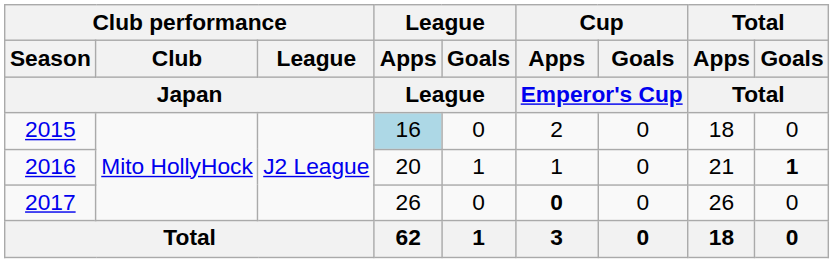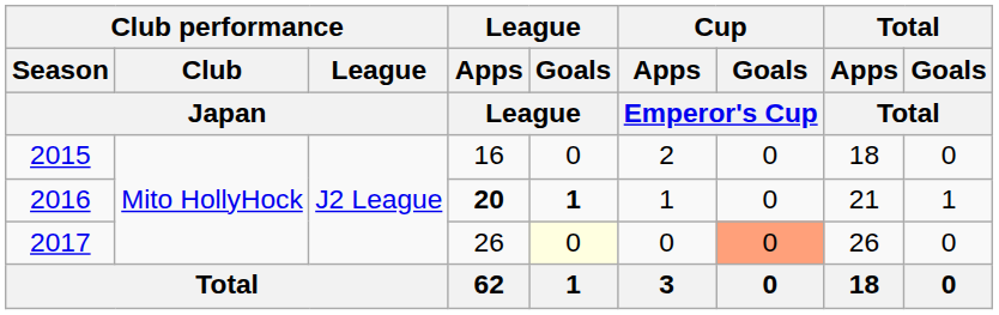2015 | League / Apps / League: lightblue background -> no background
2016 | League / Apps / League: normal -> bold
2016 | League / Goals / League: normal -> bold
2016 | Total / Goals / Total: bold -> normal
2017 | League / Goals / League: no background -> lightyellow background
2017 | Cup / Apps / Emperor's Cup: bold -> normal
2017 | Cup / Goals / Emperor's Cup: no background -> lightsalmon background
